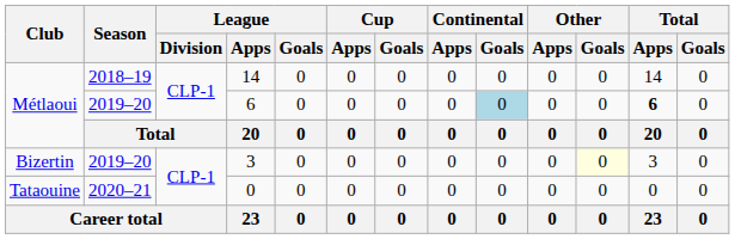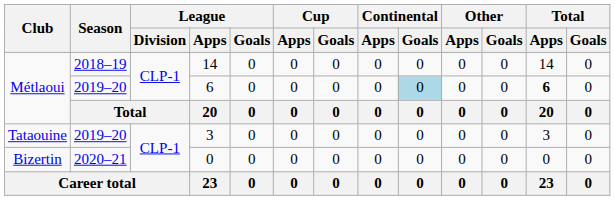row 6 | Club: Bizertin -> Tataouine
row 6 | Other / Goals: lightyellow background -> no background
row 7 | Club: Tataouine -> Bizertin
